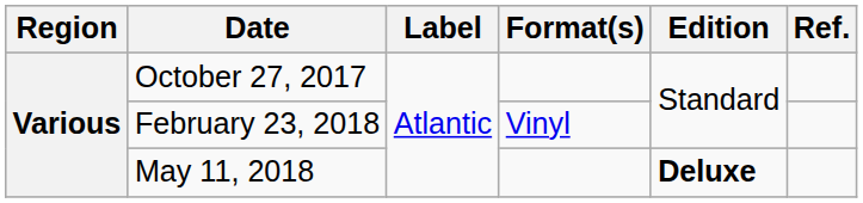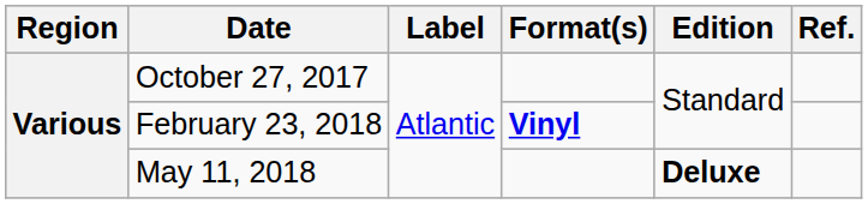February 23, 2018 | Format(s): normal -> bold
